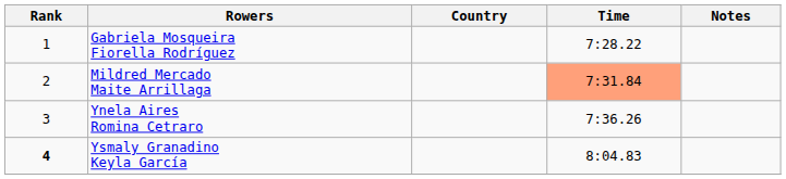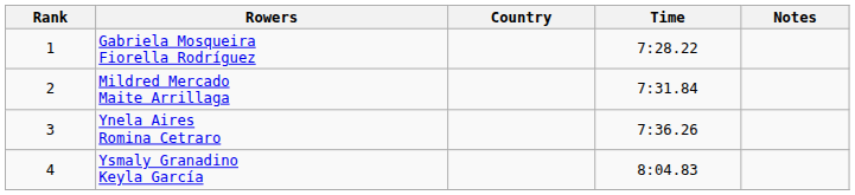Mildred Mercado Maite Arrillaga | Time: lightsalmon background -> no background
Ysmaly Granadino Keyla García | Rank: bold -> normal
